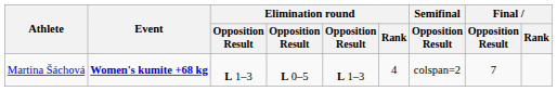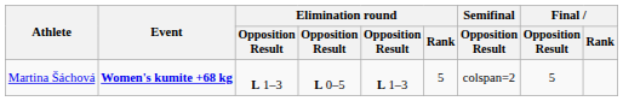Martina Šáchová | Elimination round / Rank: 4 -> 5
Martina Šáchová | Final / Opposition Result: 7 -> 5
